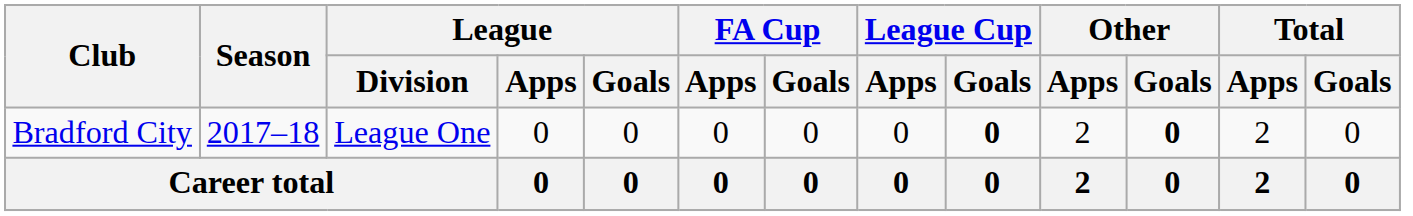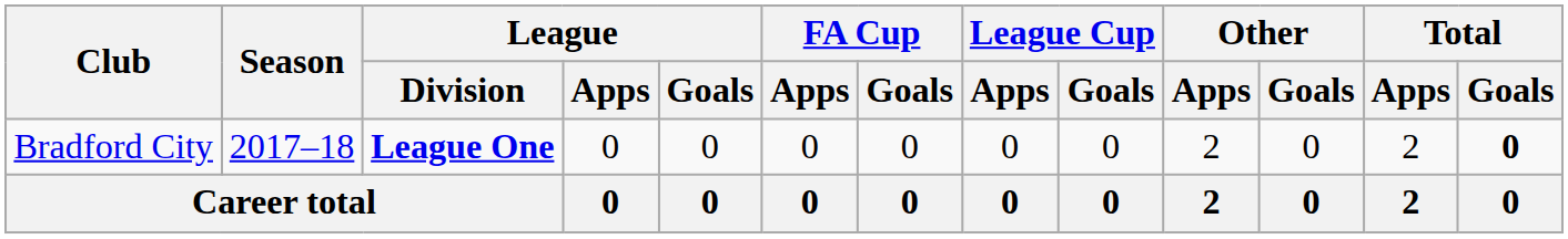Bradford City | League / Division: normal -> bold
Bradford City | League Cup / Goals: bold -> normal
Bradford City | Other / Goals: bold -> normal
Bradford City | Total / Goals: normal -> bold
